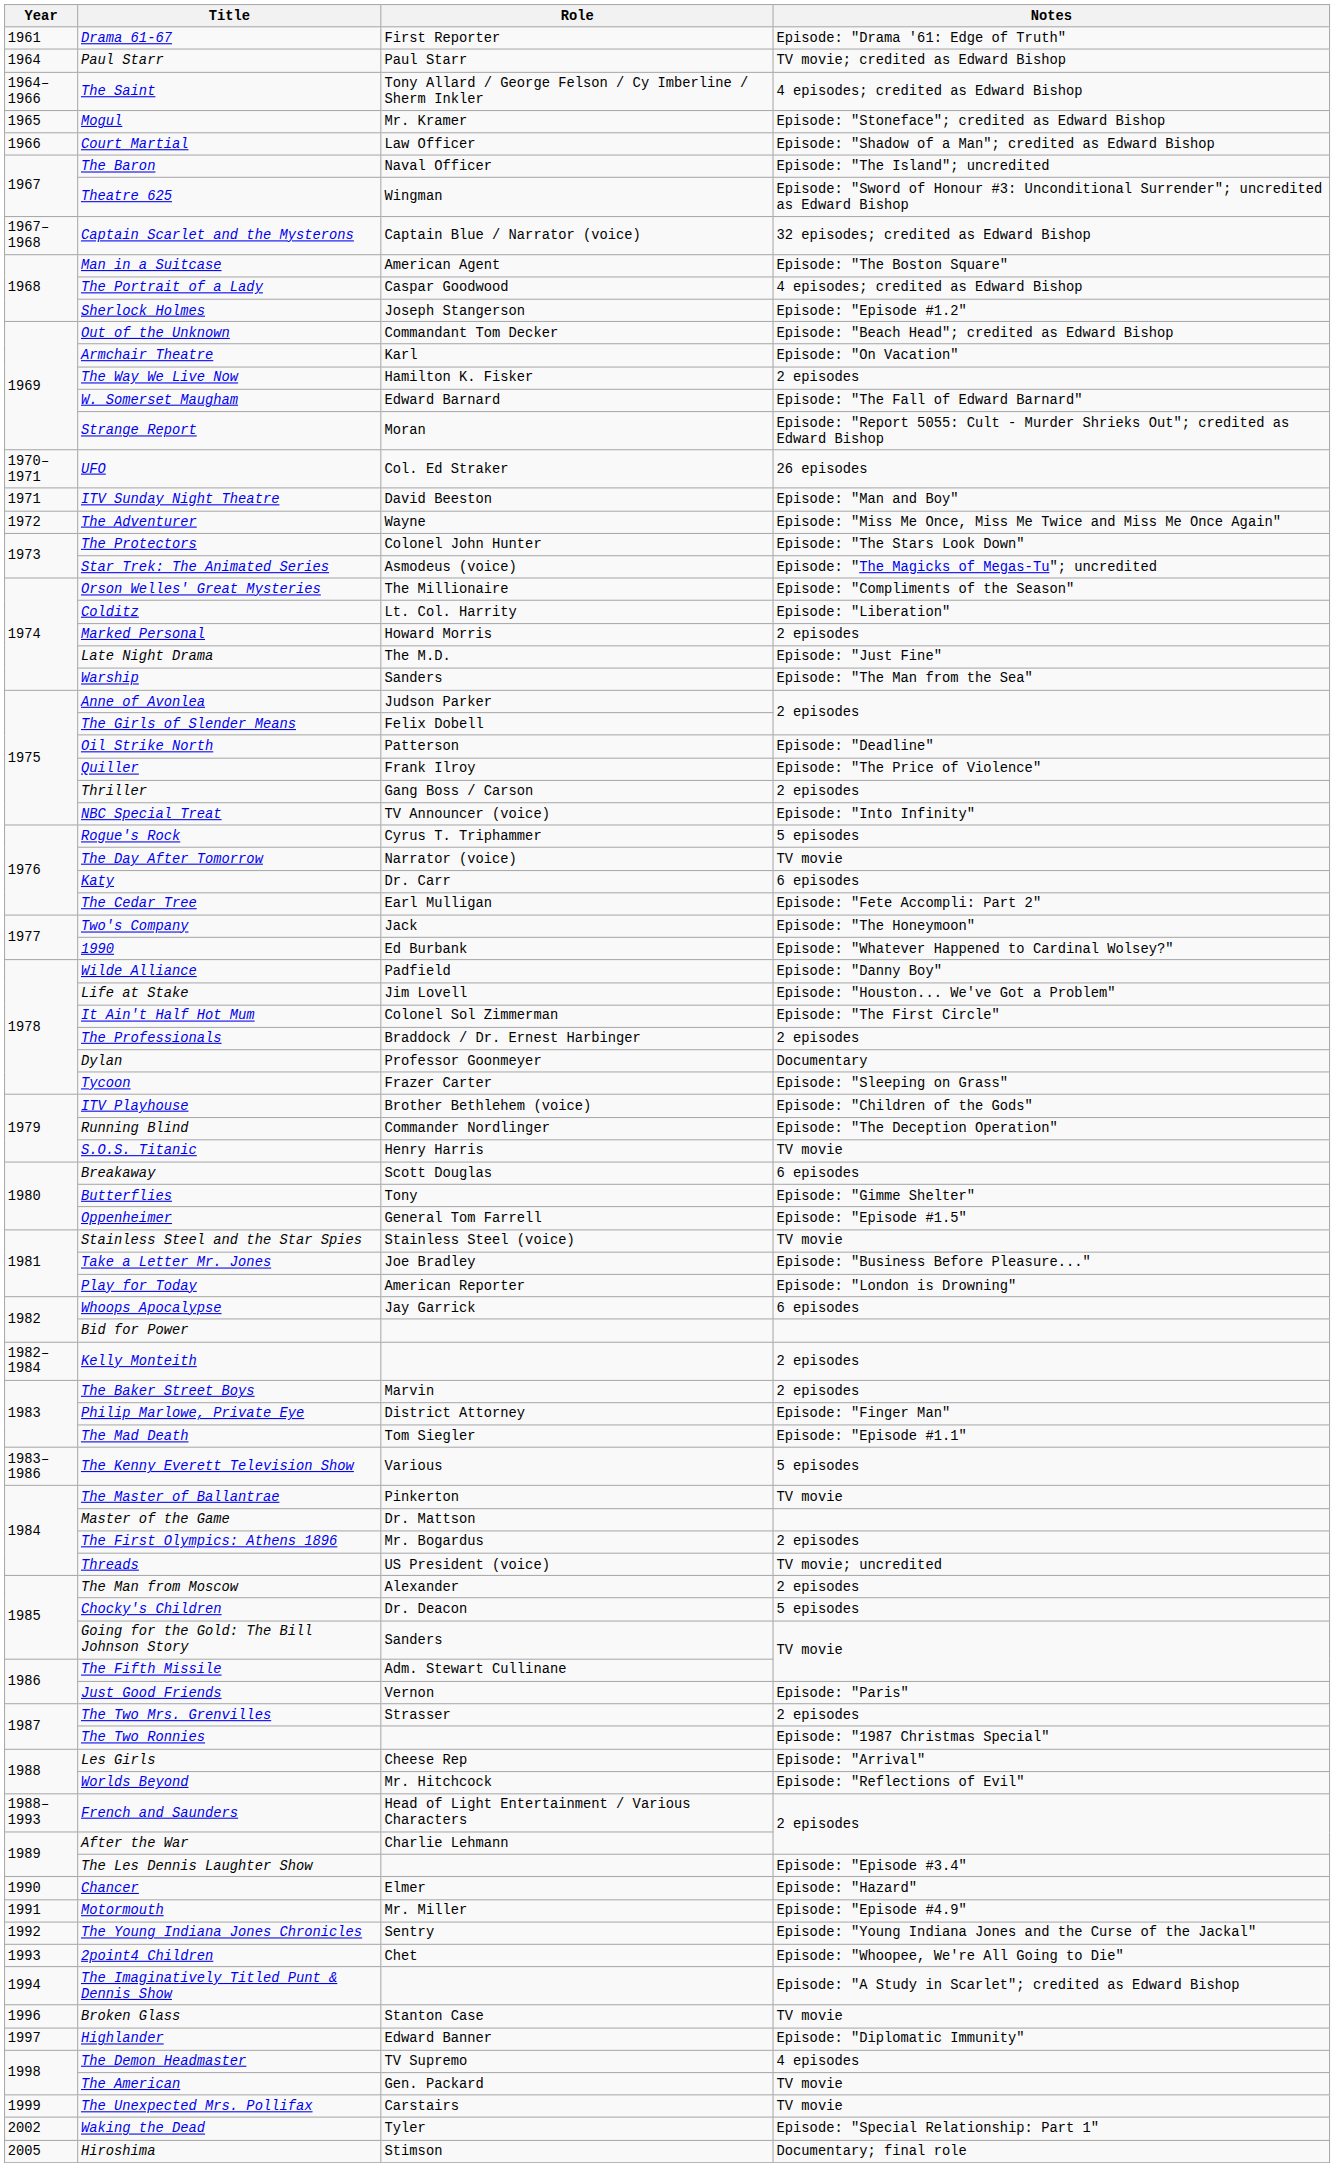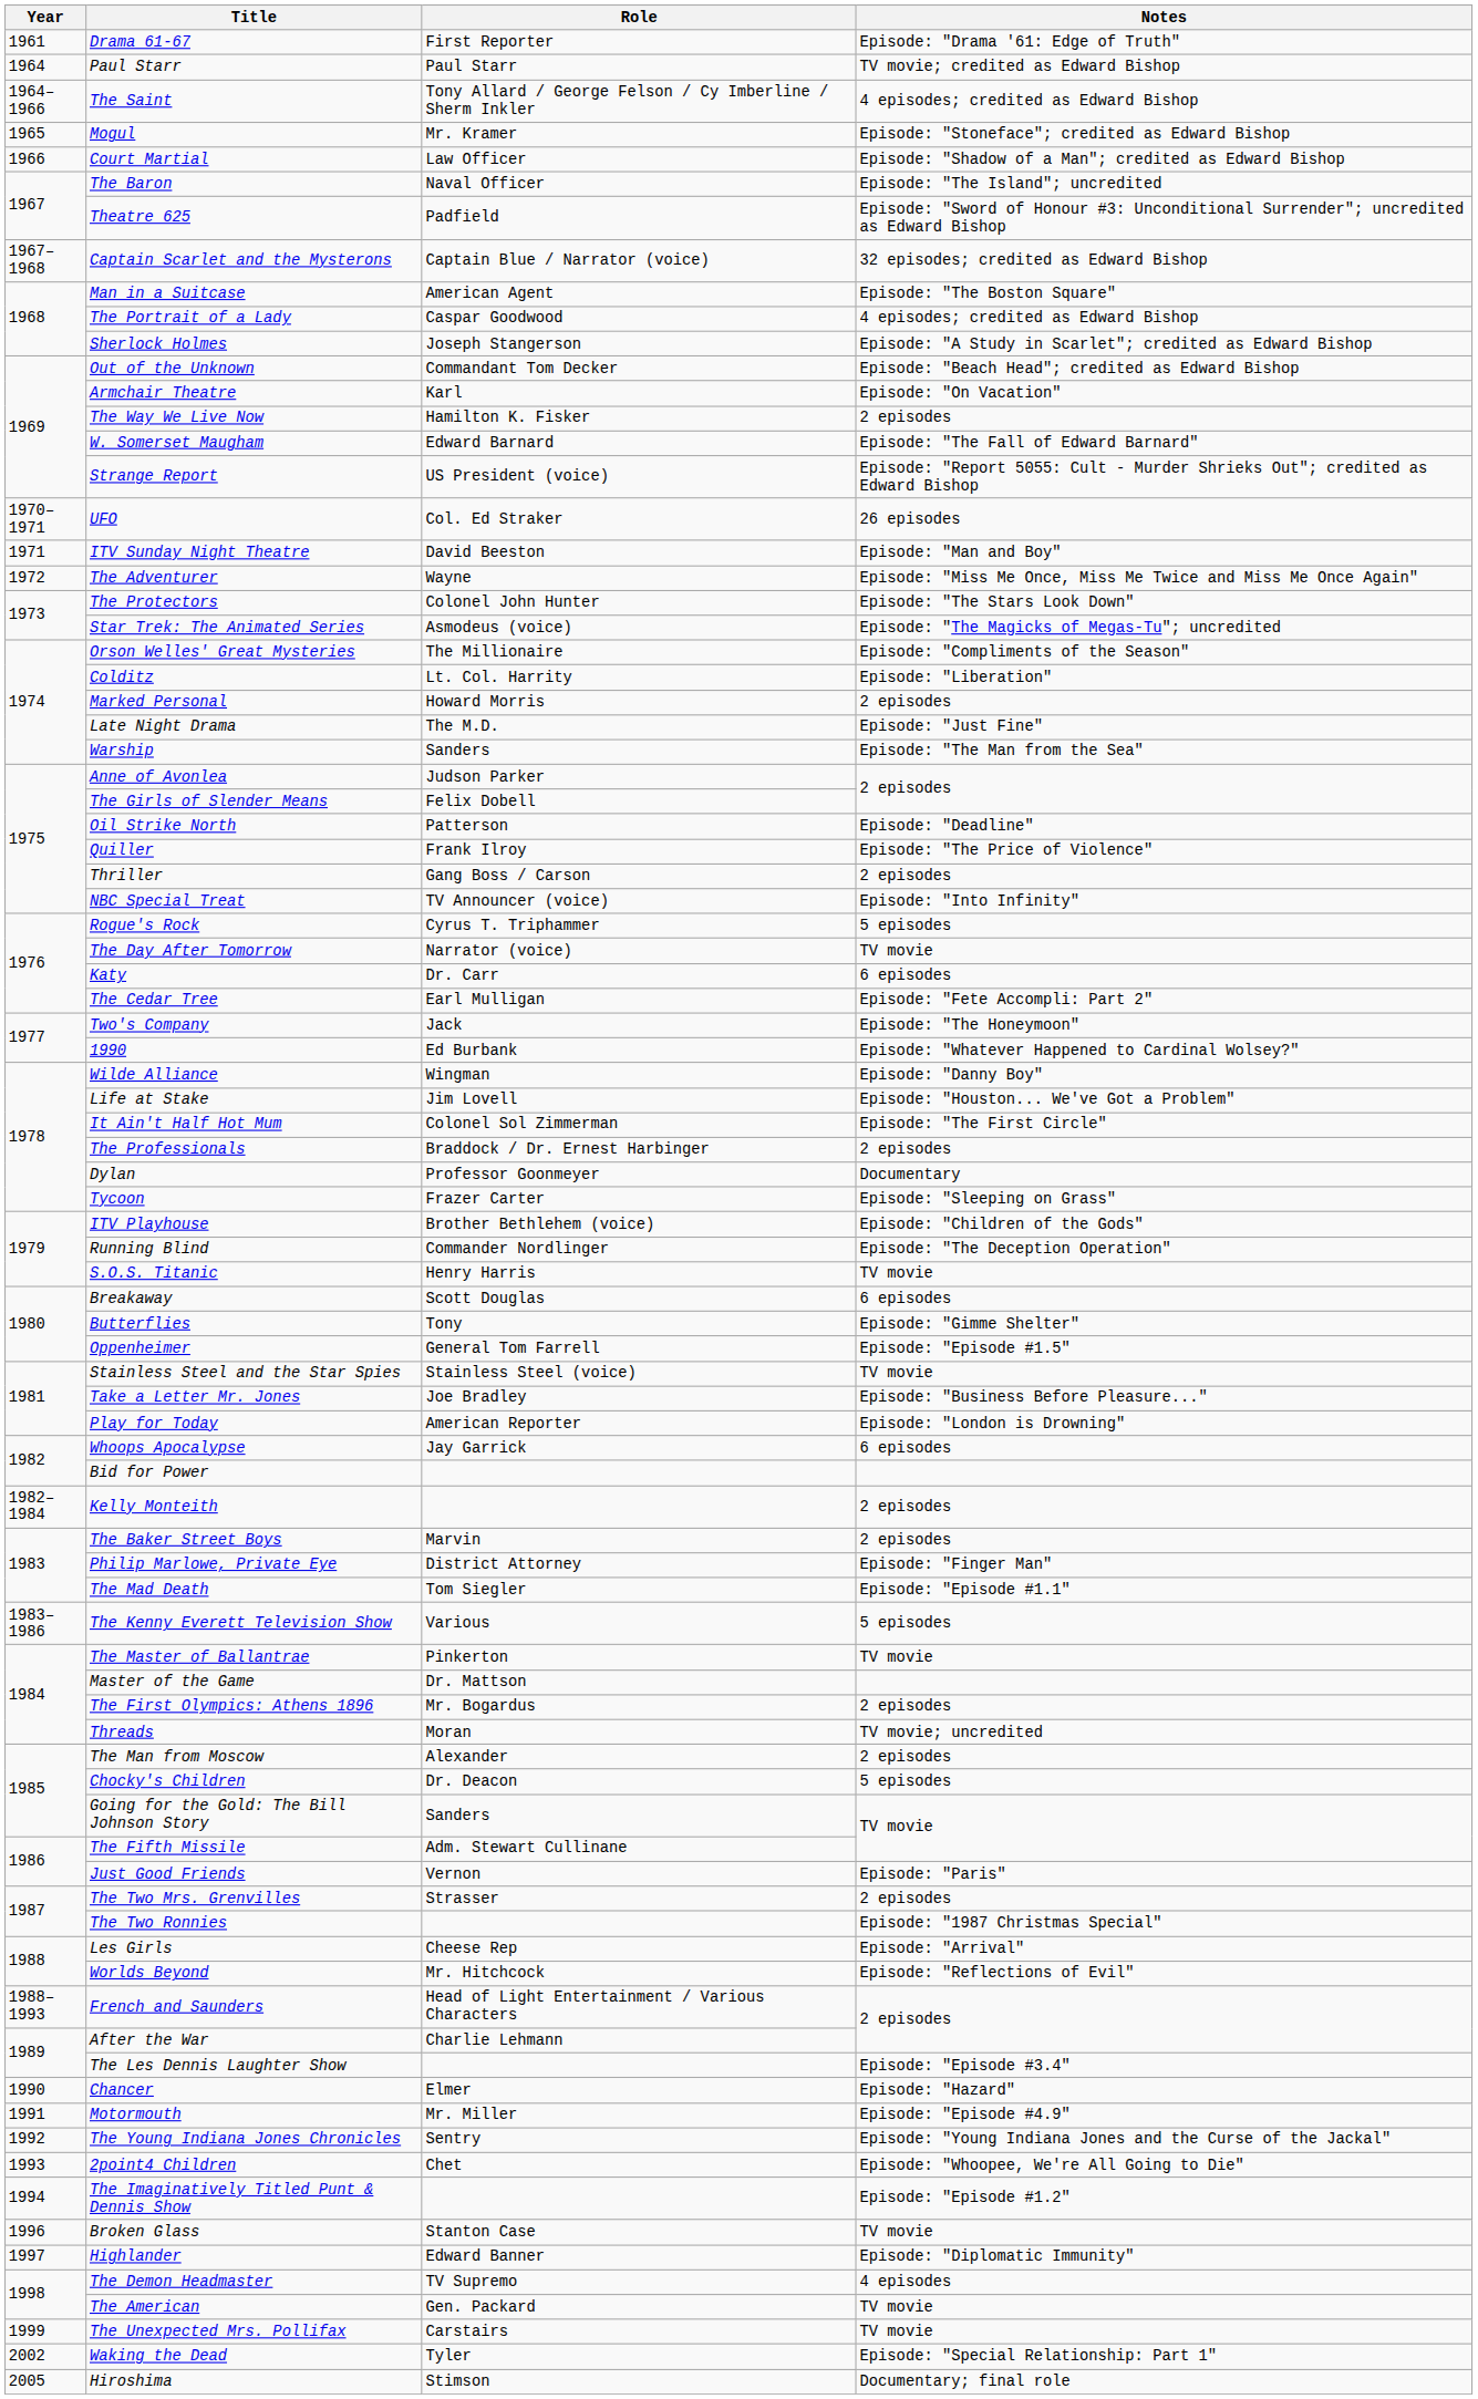Theatre 625 | Role: Wingman -> Padfield
Sherlock Holmes | Notes: Episode: "Episode #1.2" -> Episode: "A Study in Scarlet"; credited as Edward Bishop
Strange Report | Role: Moran -> US President (voice)
Wilde Alliance | Role: Padfield -> Wingman
Threads | Role: US President (voice) -> Moran
The Imaginatively Titled Punt & Dennis Show | Notes: Episode: "A Study in Scarlet"; credited as Edward Bishop -> Episode: "Episode #1.2"
